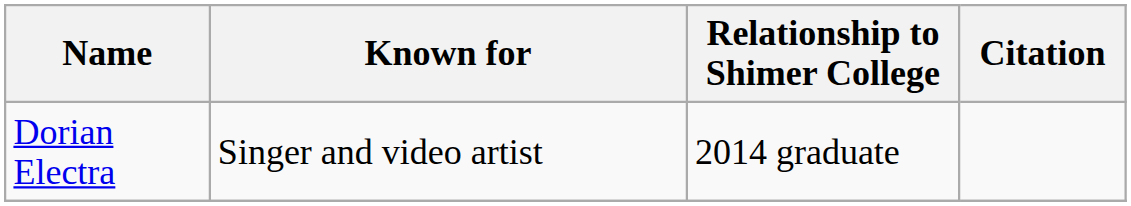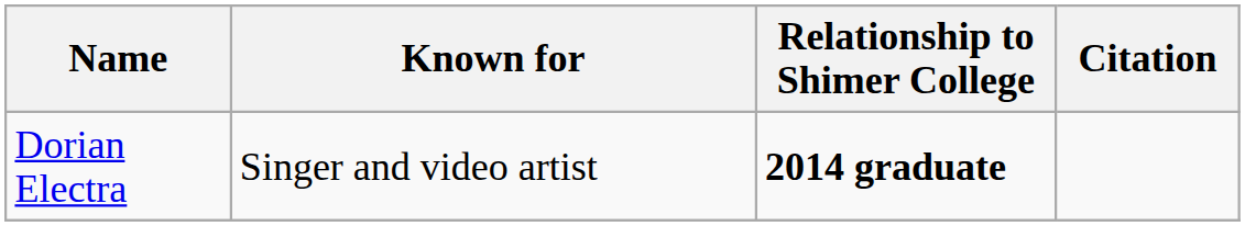Dorian Electra | Relationship to Shimer College: normal -> bold
